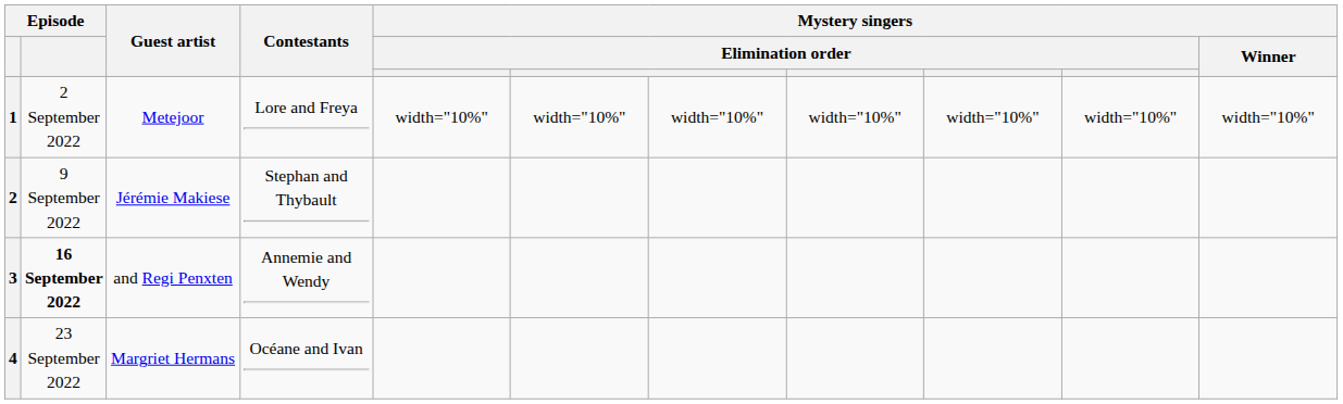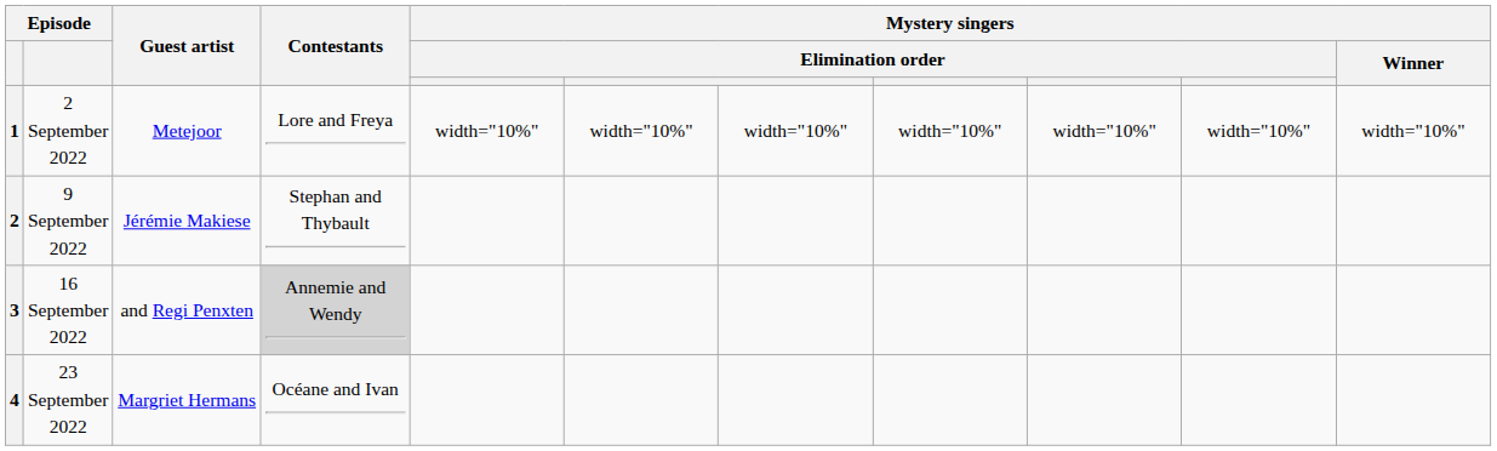3 | column 2: bold -> normal
3 | Contestants: no background -> lightgrey background
